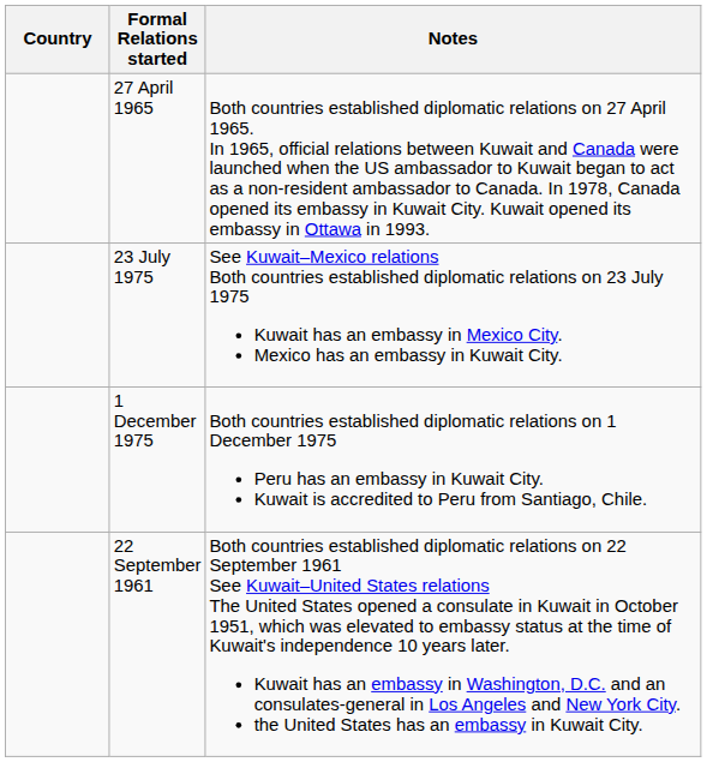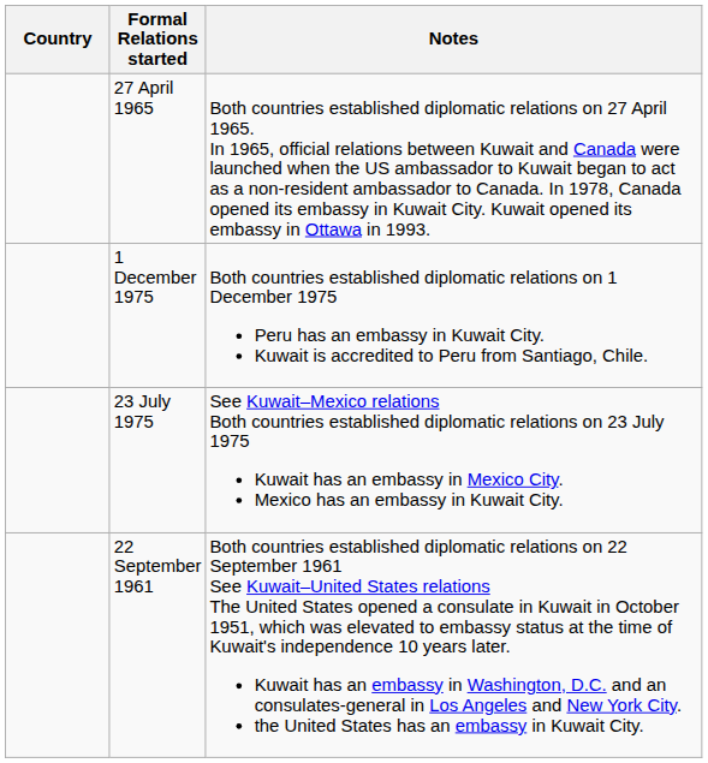rows swapped: 23 July 1975 <-> 1 December 1975
